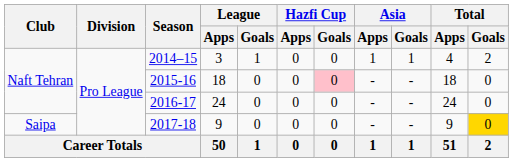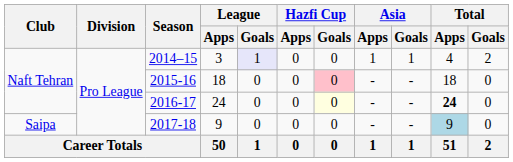2014–15 | League / Goals: no background -> lavender background
2016-17 | Hazfi Cup / Goals: no background -> lightyellow background
2016-17 | Total / Apps: normal -> bold
2017-18 | Total / Apps: no background -> lightblue background
2017-18 | Total / Goals: gold background -> no background
